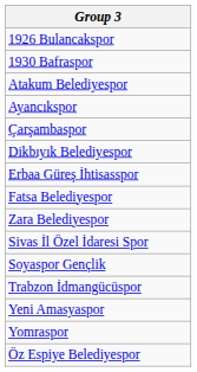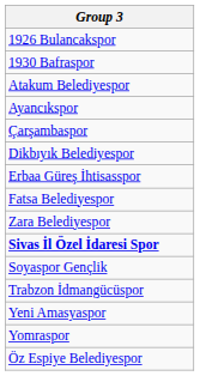row 11 | column 1: normal -> bold
